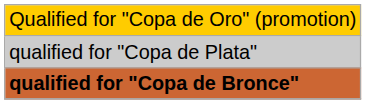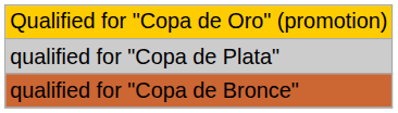row 3 | column 1: bold -> normal
